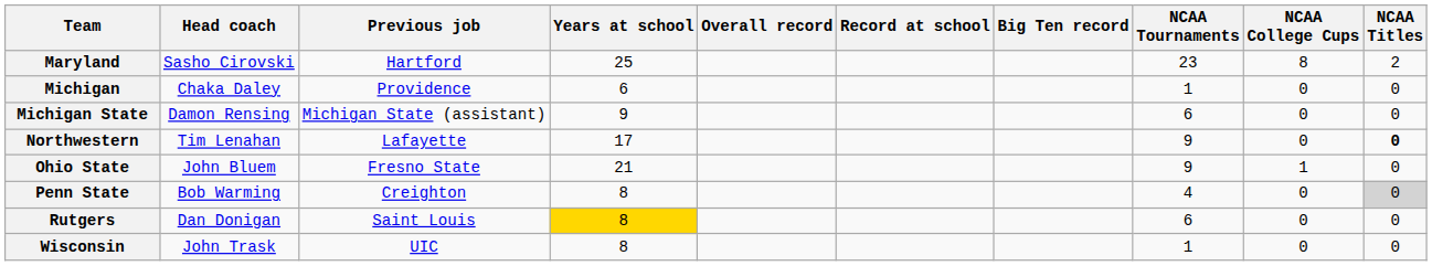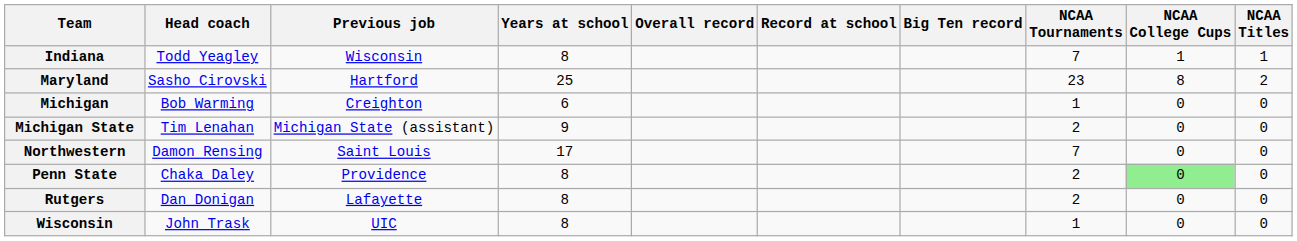+ row: Indiana | Todd Yeagley | Wisconsin | 8 | 7 | 1 | 1
Michigan | Head coach: Chaka Daley -> Bob Warming
Michigan | Previous job: Providence -> Creighton
Michigan State | Head coach: Damon Rensing -> Tim Lenahan
Michigan State | NCAA Tournaments: 6 -> 2
Northwestern | Head coach: Tim Lenahan -> Damon Rensing
Northwestern | Previous job: Lafayette -> Saint Louis
Northwestern | NCAA Tournaments: 9 -> 7
Northwestern | NCAA Titles: bold -> normal
- row: Ohio State | John Bluem | Fresno State | 21 | 9 | 1 | 0
Penn State | Head coach: Bob Warming -> Chaka Daley
Penn State | Previous job: Creighton -> Providence
Penn State | NCAA Tournaments: 4 -> 2
Penn State | NCAA College Cups: no background -> lightgreen background
Penn State | NCAA Titles: lightgrey background -> no background
Rutgers | Previous job: Saint Louis -> Lafayette
Rutgers | Years at school: gold background -> no background
Rutgers | NCAA Tournaments: 6 -> 2
